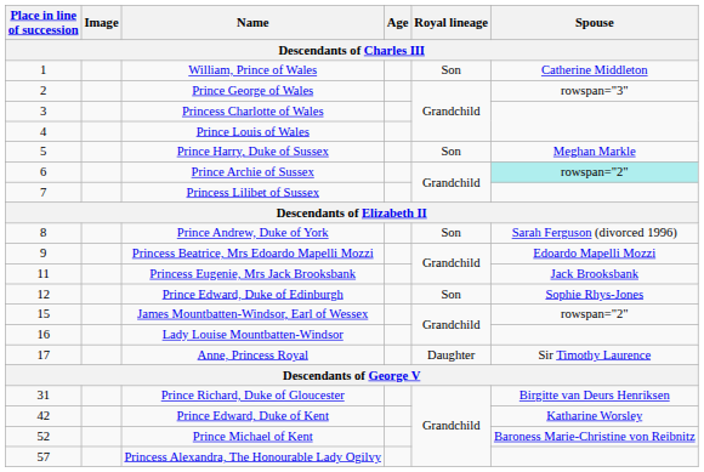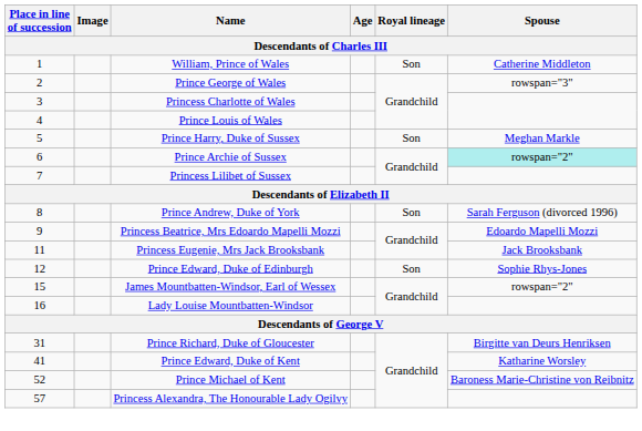- row: 17 | Anne, Princess Royal | Daughter | Sir Timothy Laurence
Prince Edward, Duke of Kent | Place in line of succession: 42 -> 41
